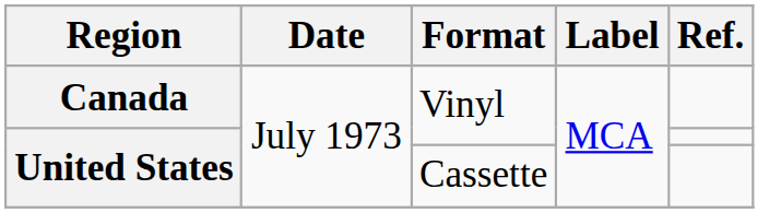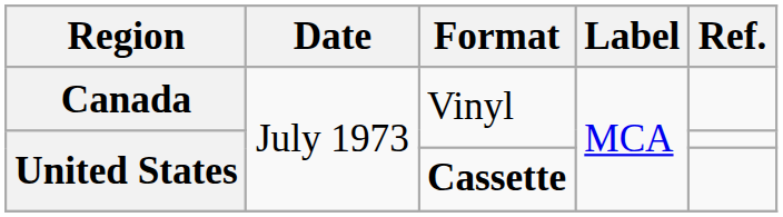United States / Cassette | Format: normal -> bold
